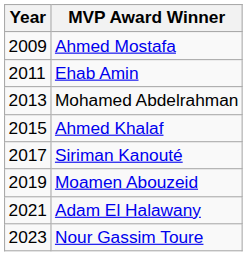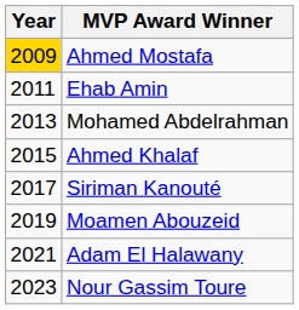Ahmed Mostafa | Year: no background -> gold background
